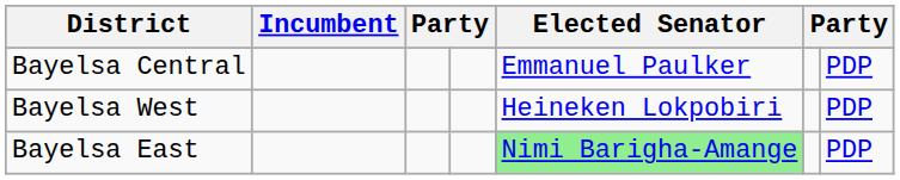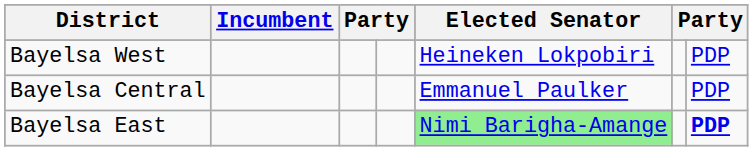rows swapped: Bayelsa West <-> Bayelsa Central
Bayelsa East | column 7: normal -> bold
